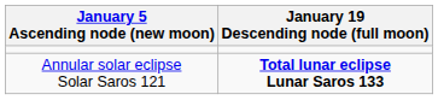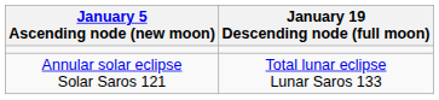row 3 | January 19 Descending node (full moon): bold -> normal
